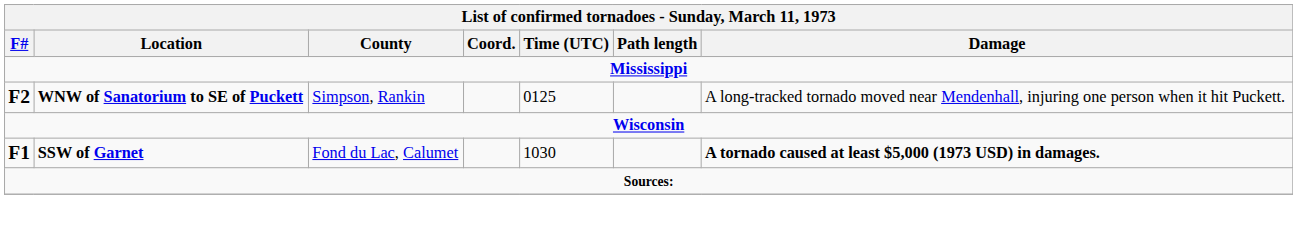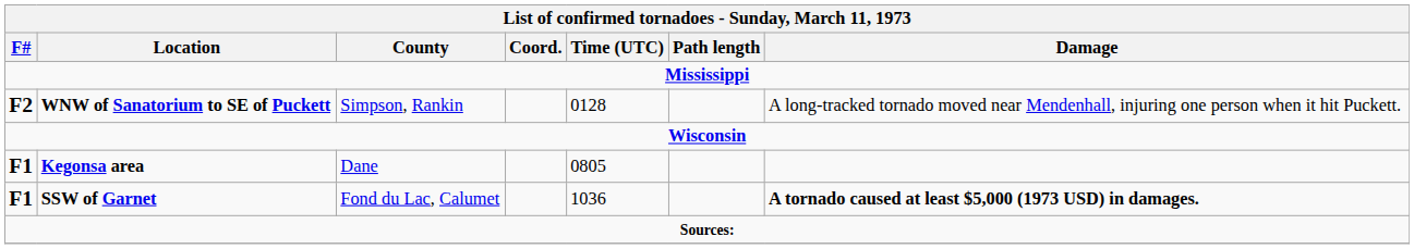WNW of Sanatorium to SE of Puckett | Time (UTC): 0125 -> 0128
+ row: F1 | Kegonsa area | Dane | 0805
SSW of Garnet | Time (UTC): 1030 -> 1036
